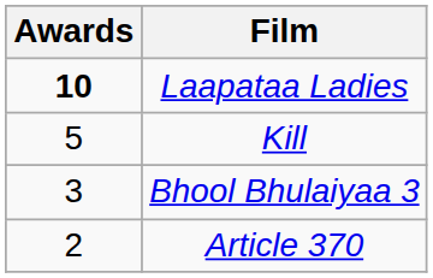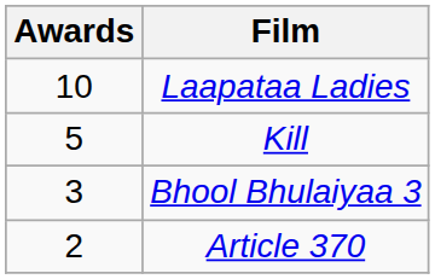Laapataa Ladies | Awards: bold -> normal
